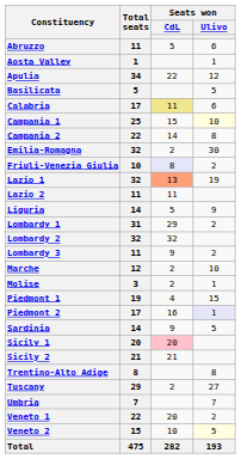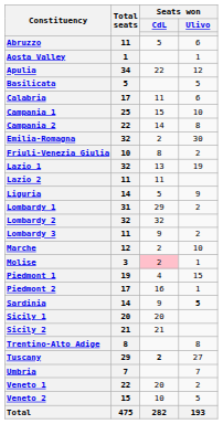Calabria | Seats won / CdL: khaki background -> no background
Campania 1 | Seats won / Ulivo: lightyellow background -> no background
Friuli-Venezia Giulia | Seats won / CdL: lavender background -> no background
Lazio 1 | Seats won / CdL: lightsalmon background -> no background
Molise | Seats won / CdL: no background -> pink background
Piedmont 2 | Seats won / Ulivo: lavender background -> no background
Sardinia | Seats won / Ulivo: normal -> bold
Sicily 1 | Seats won / CdL: pink background -> no background
Tuscany | Seats won / CdL: normal -> bold
Veneto 2 | Seats won / Ulivo: lightyellow background -> no background
